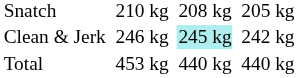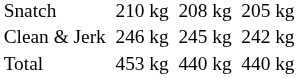Clean & Jerk | column 3: paleturquoise background -> no background
